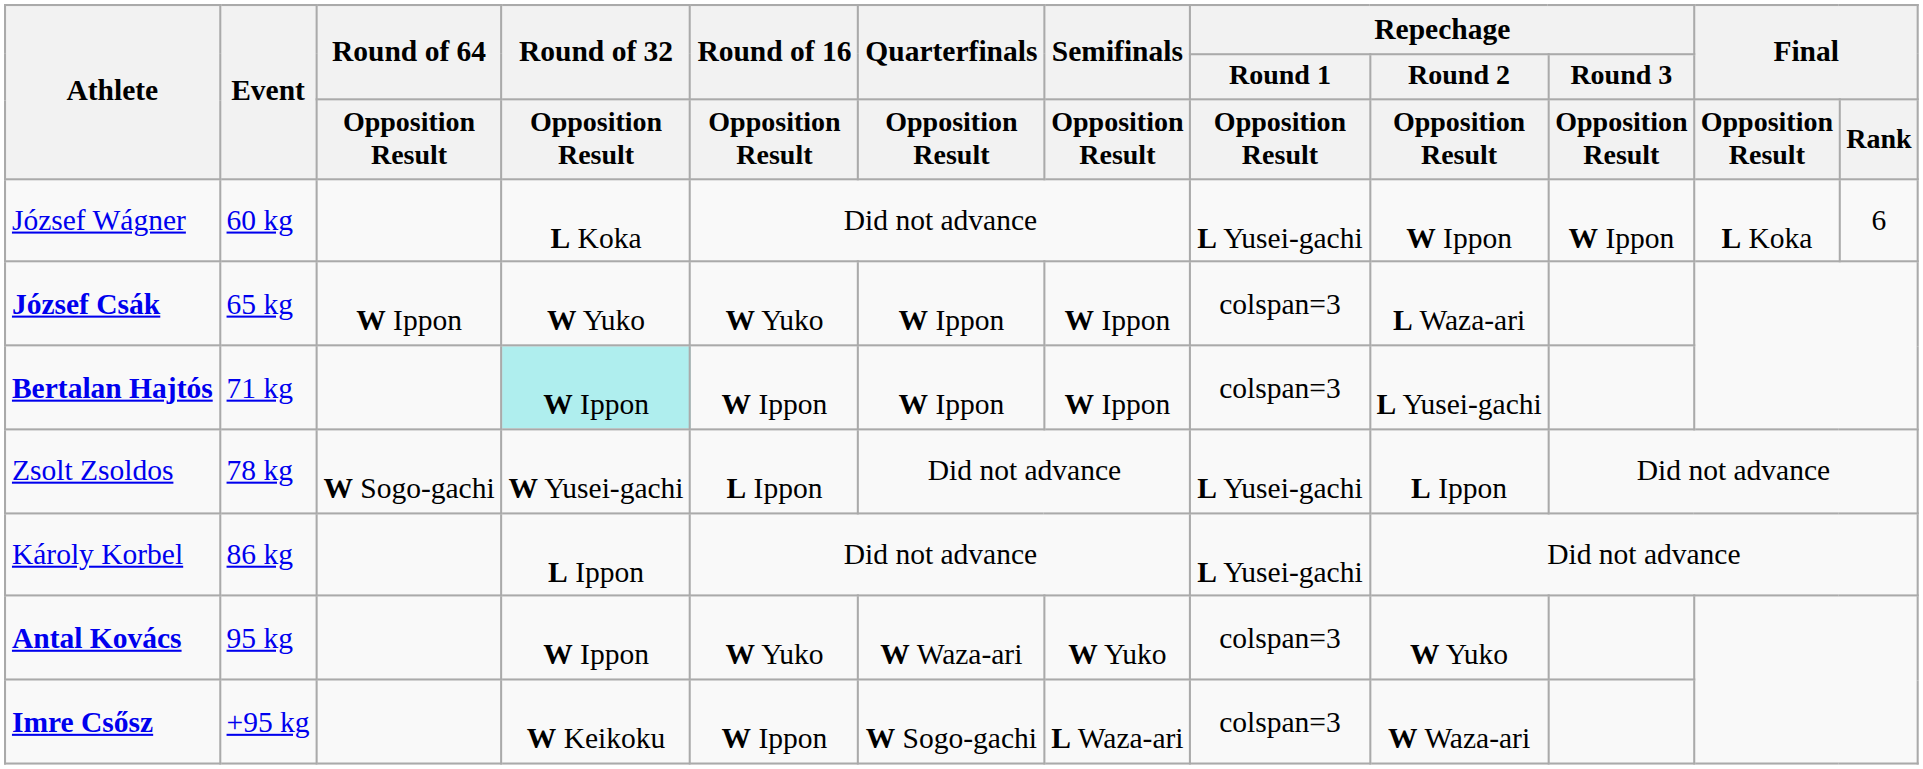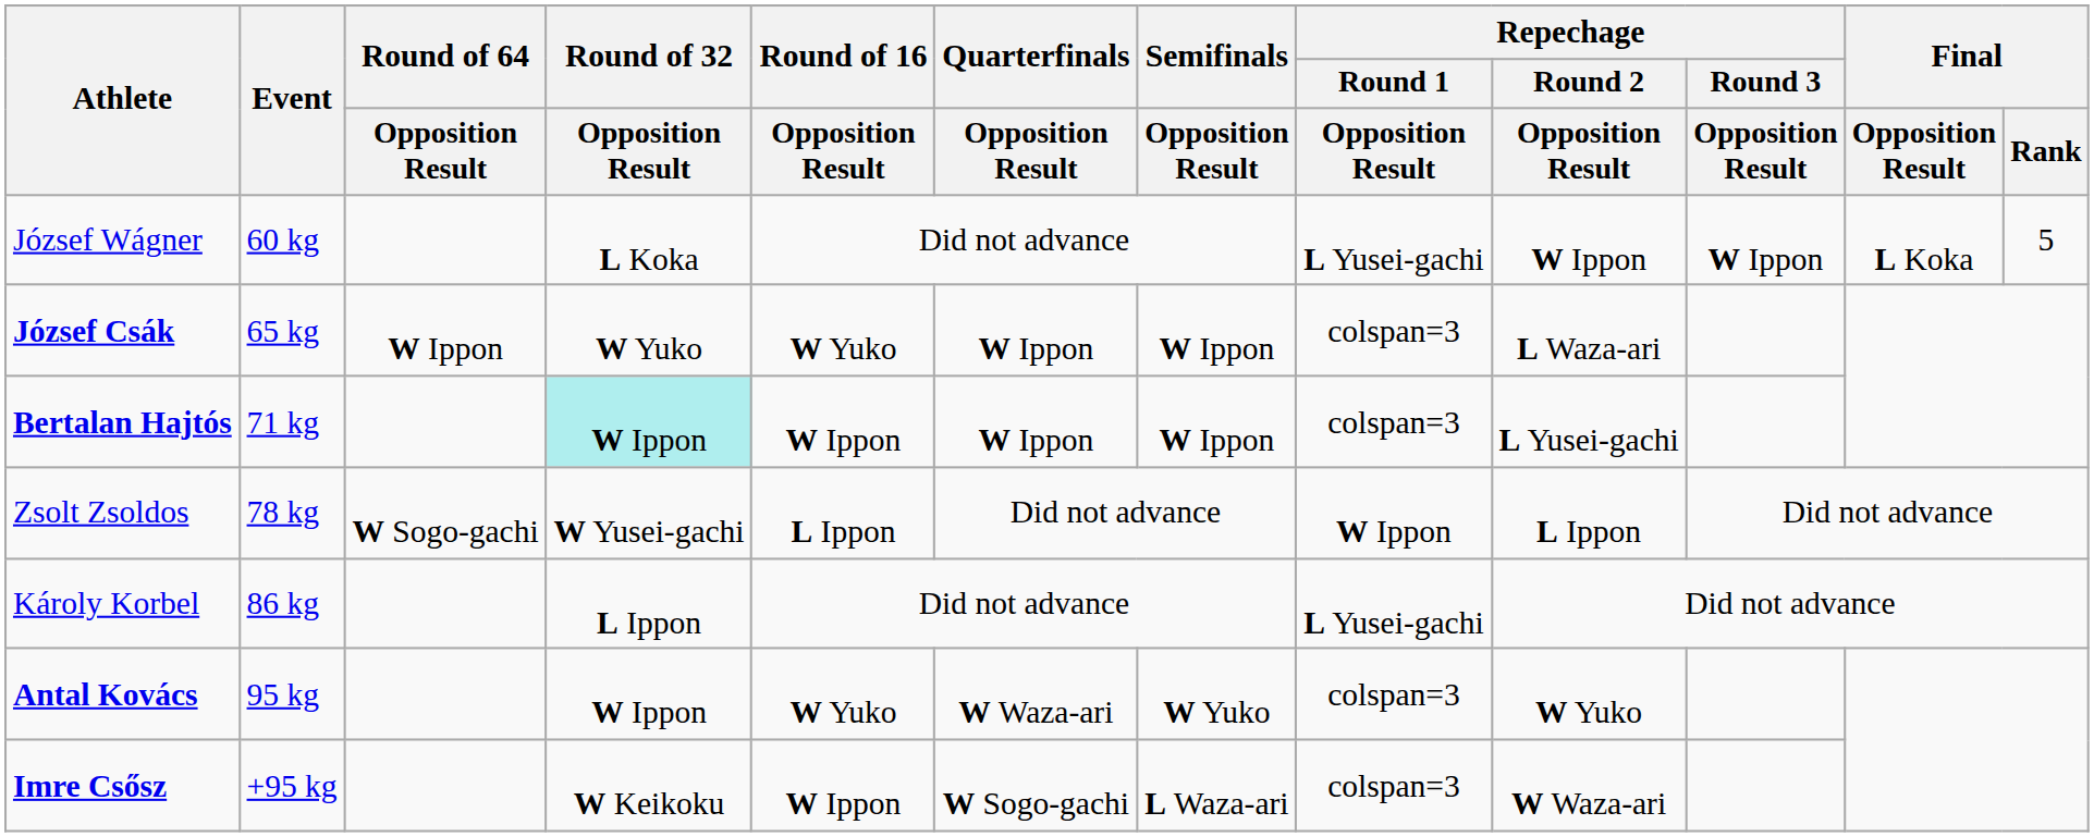József Wágner | Final / Rank: 6 -> 5
Zsolt Zsoldos | Repechage / Round 1 / Opposition Result: L Yusei-gachi -> W Ippon
